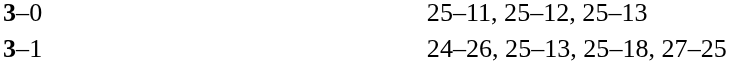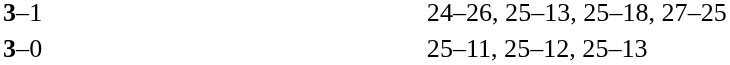rows swapped: 3–1 <-> 3–0
